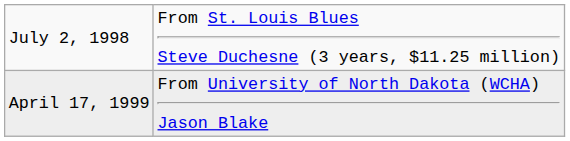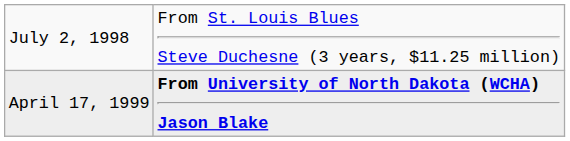April 17, 1999 | column 2: normal -> bold
